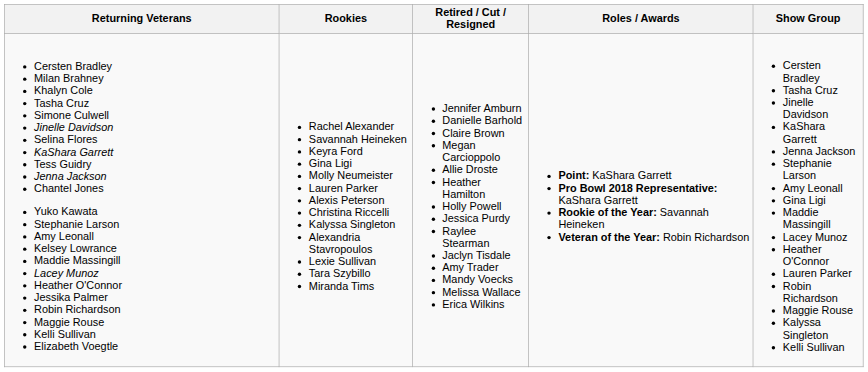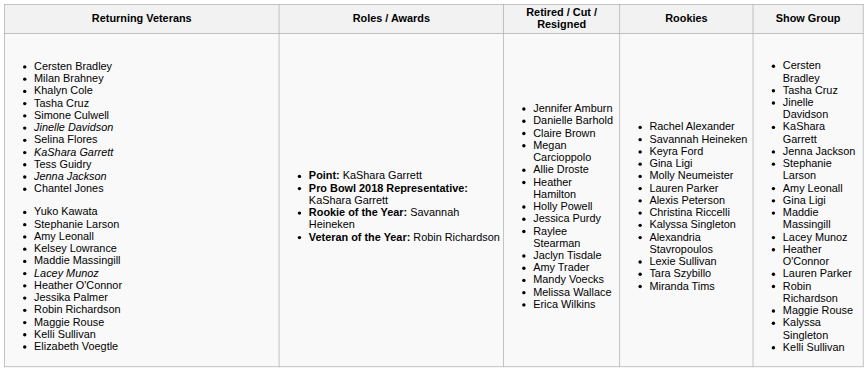columns swapped: Rookies <-> Roles / Awards
